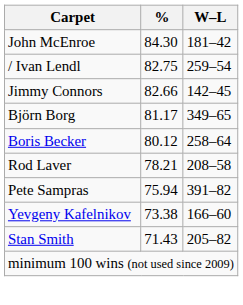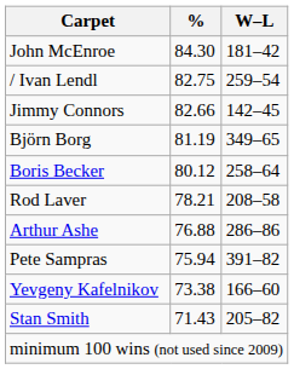Björn Borg | %: 81.17 -> 81.19
+ row: Arthur Ashe | 76.88 | 286–86
